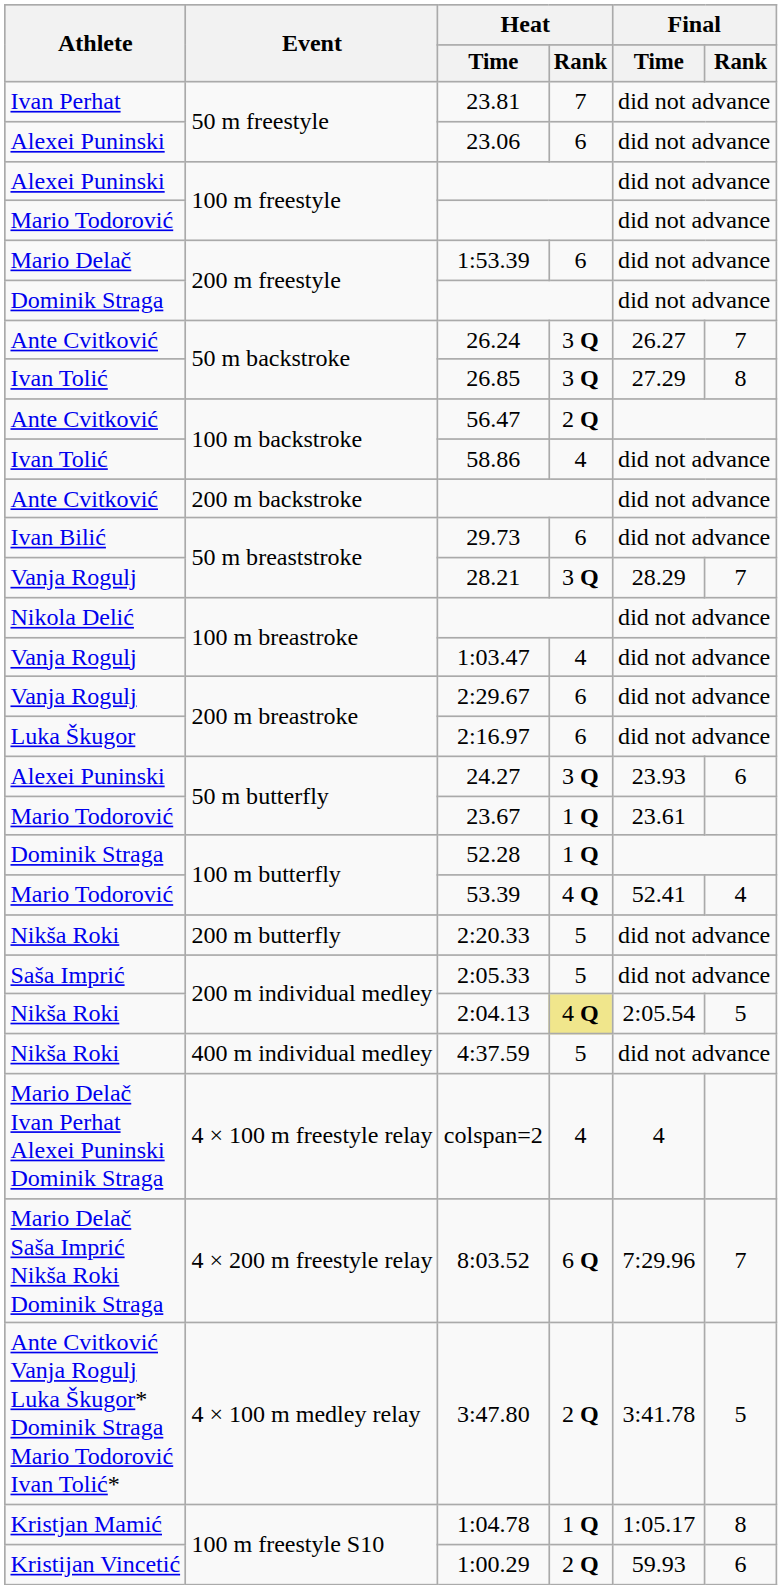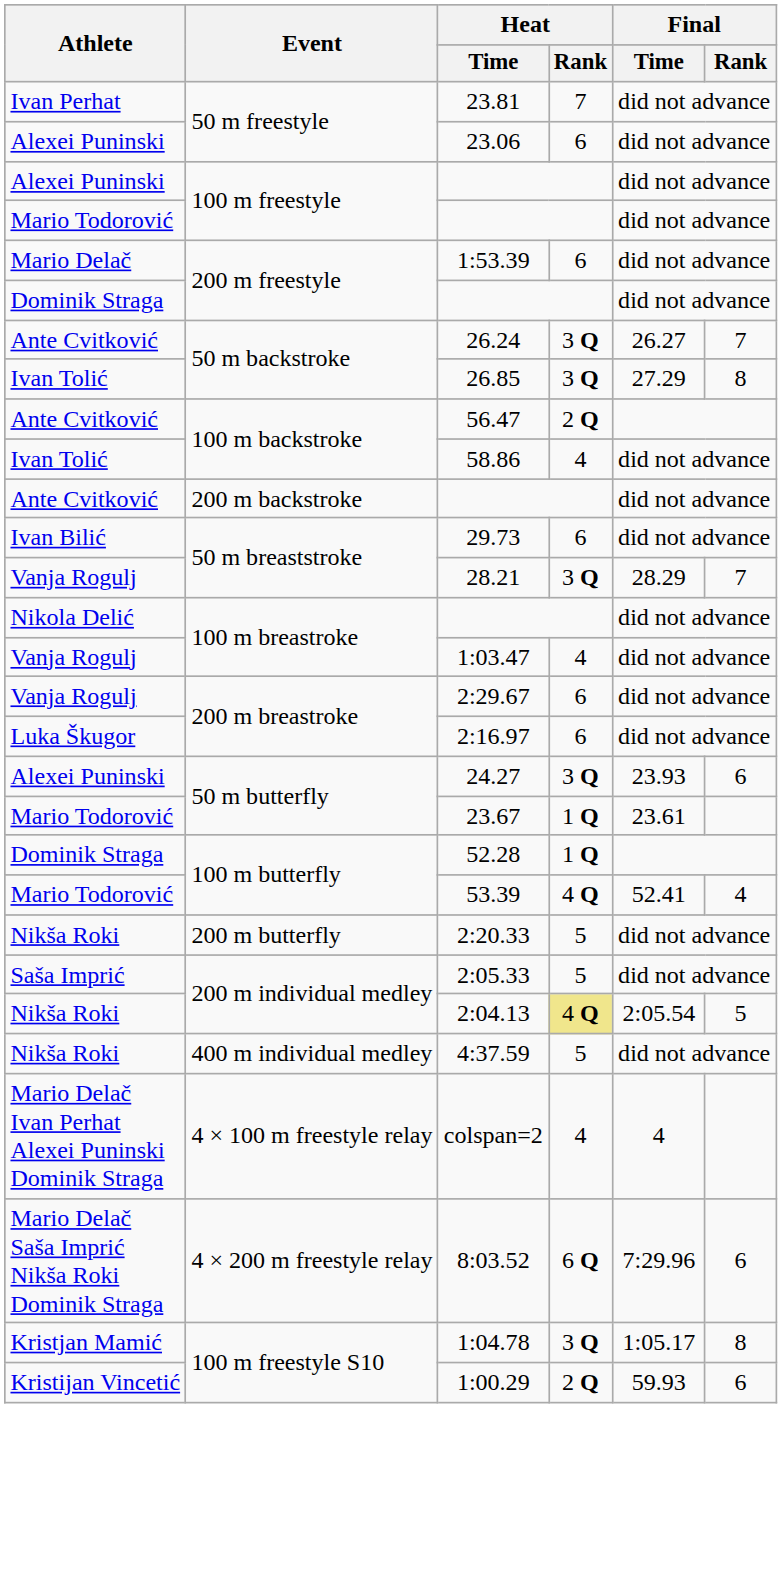8:03.52 | Final / Rank: 7 -> 6
- row: Ante Cvitković Vanja Rogulj Luka Škugor* Dominik Straga Mario Todorović Ivan Tolić* | 4 × 100 m medley relay | 3:47.80 | 2 Q | 3:41.78 | 5
1:04.78 | Heat / Rank: 1 Q -> 3 Q
